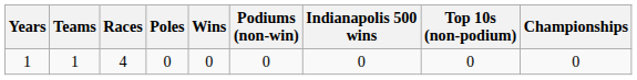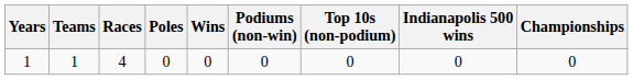columns swapped: Top 10s (non-podium) <-> Indianapolis 500 wins
